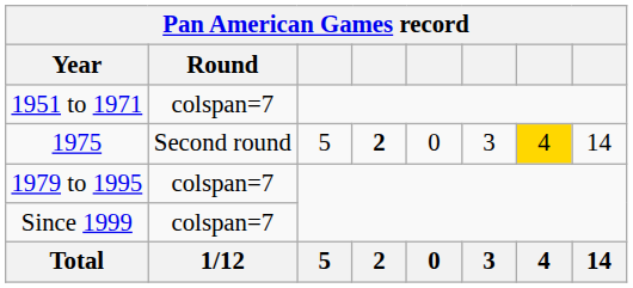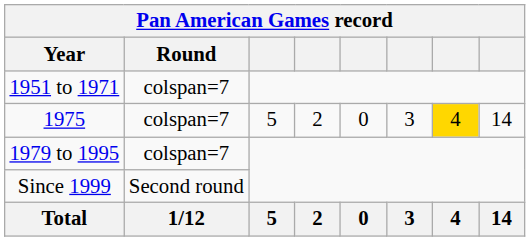1975 | Round: Second round -> colspan=7
1975 | column 4: bold -> normal
Since 1999 | Round: colspan=7 -> Second round
